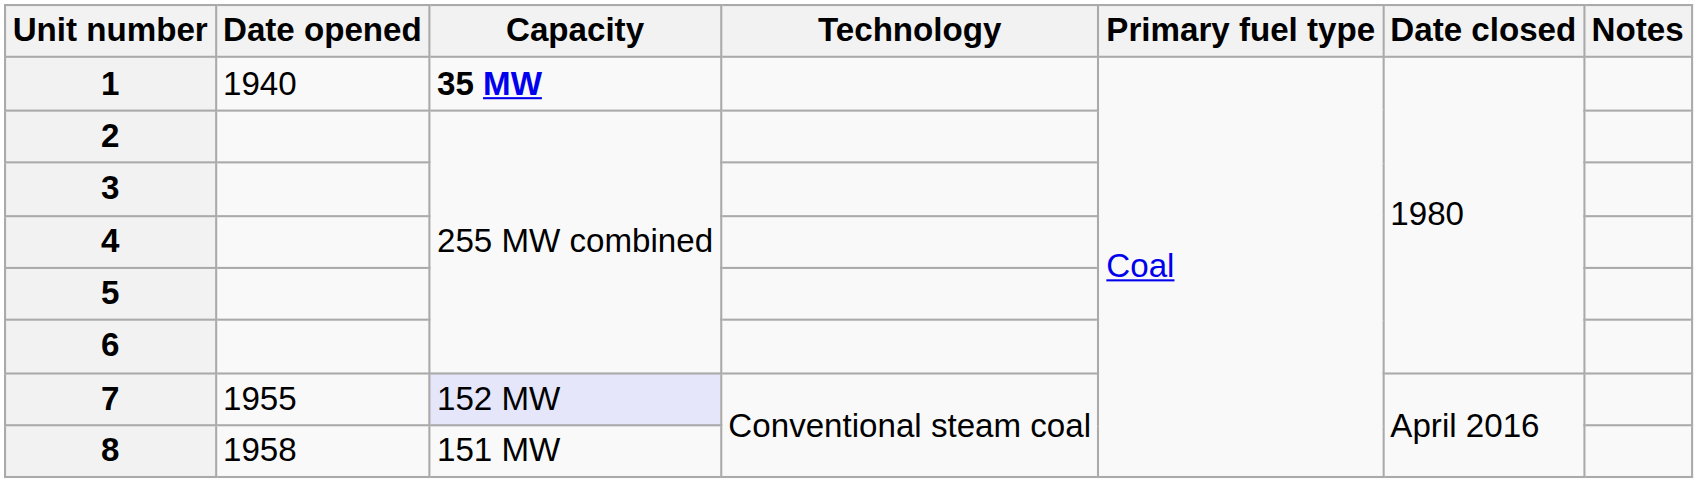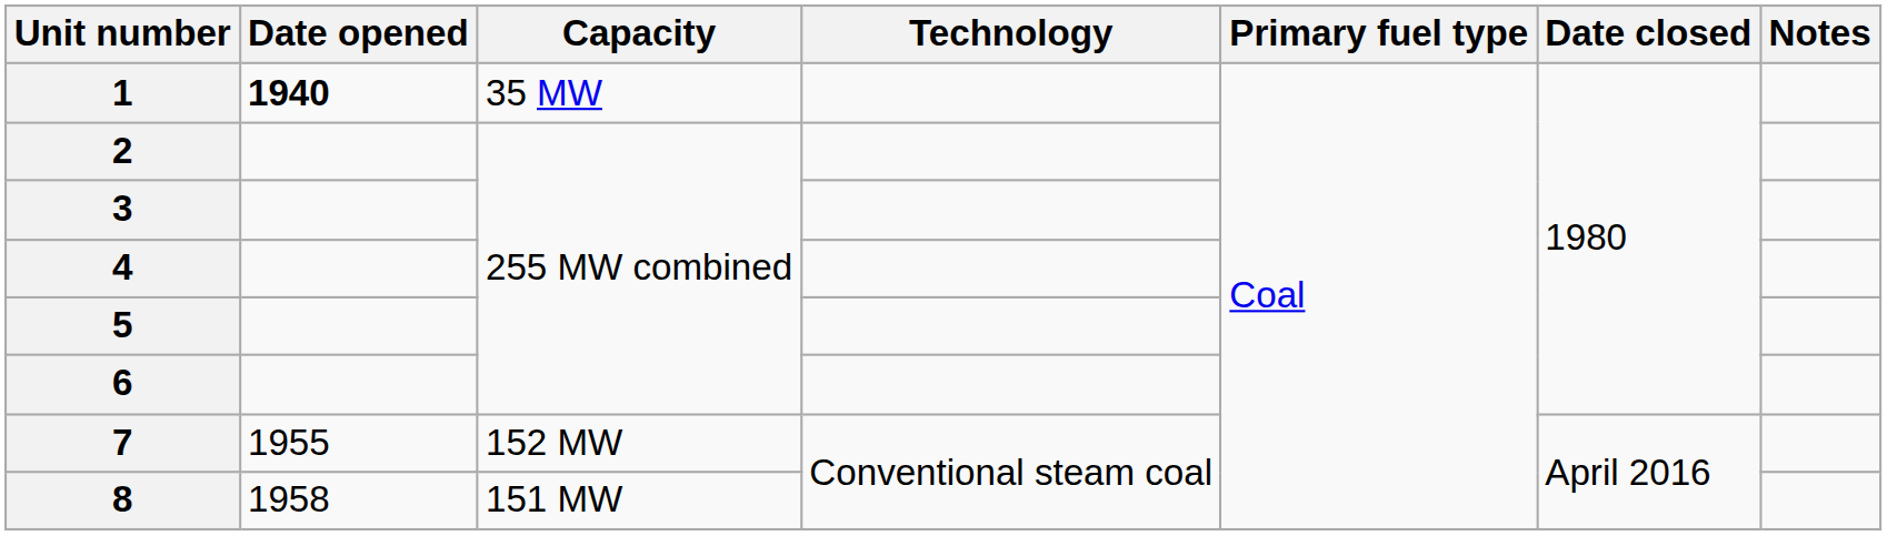1 | Date opened: normal -> bold
1 | Capacity: bold -> normal
7 | Capacity: lavender background -> no background
